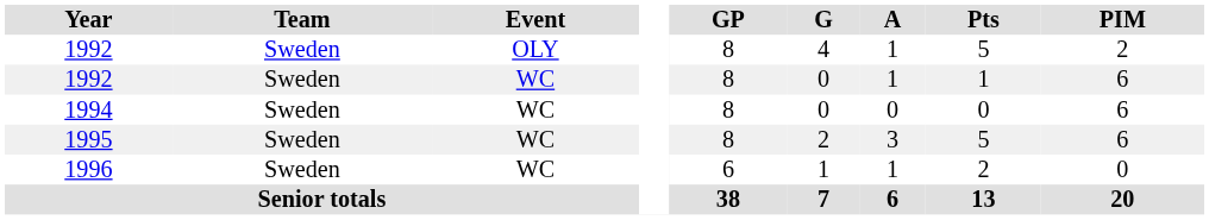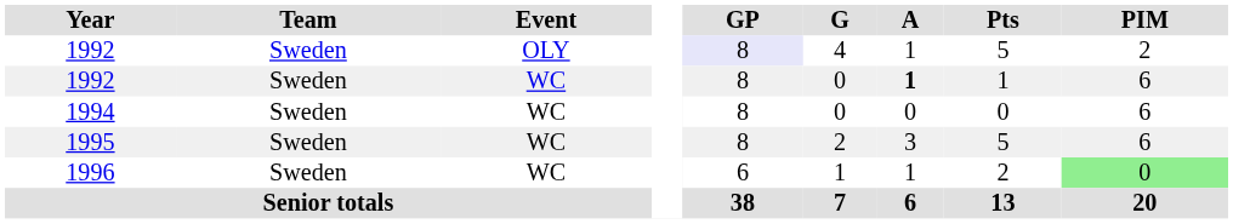1992 / OLY | GP: no background -> lavender background
1992 / WC | A: normal -> bold
1996 | PIM: no background -> lightgreen background
